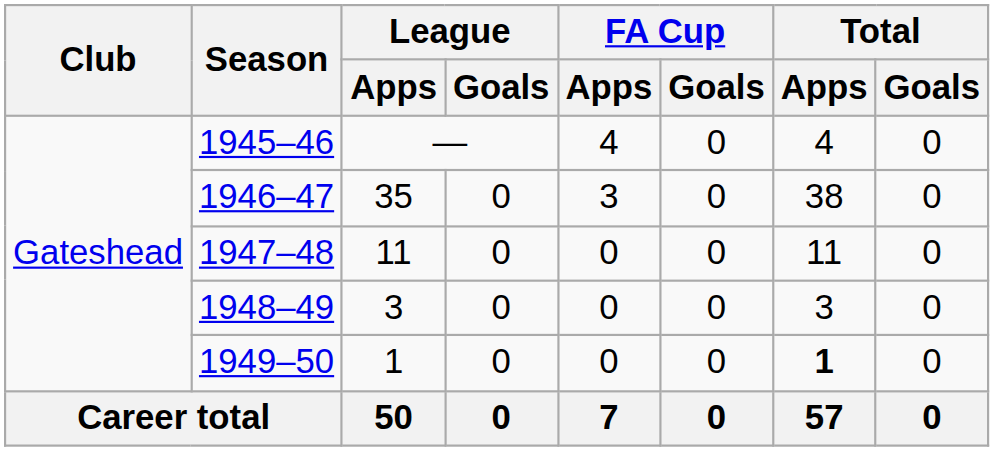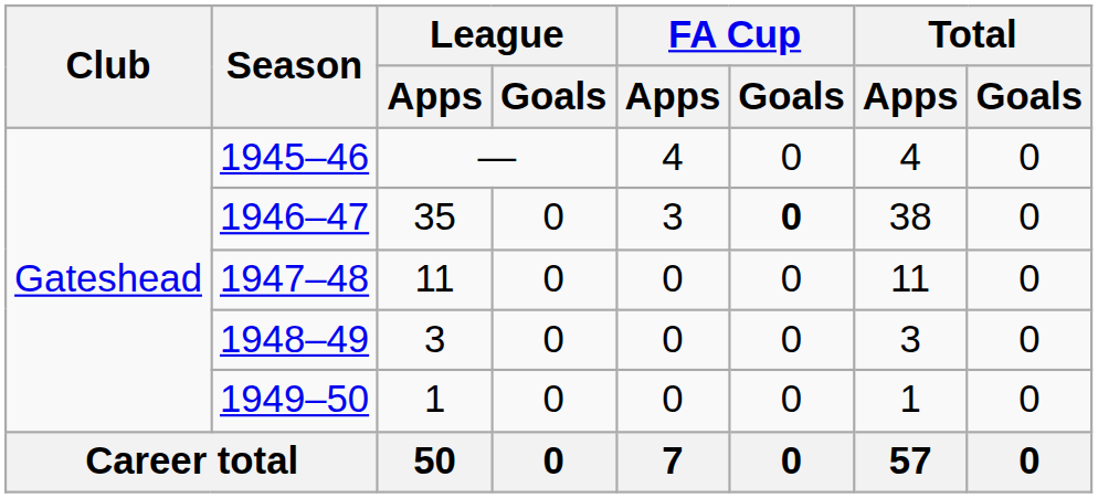1946–47 | FA Cup / Goals: normal -> bold
1949–50 | Total / Apps: bold -> normal
